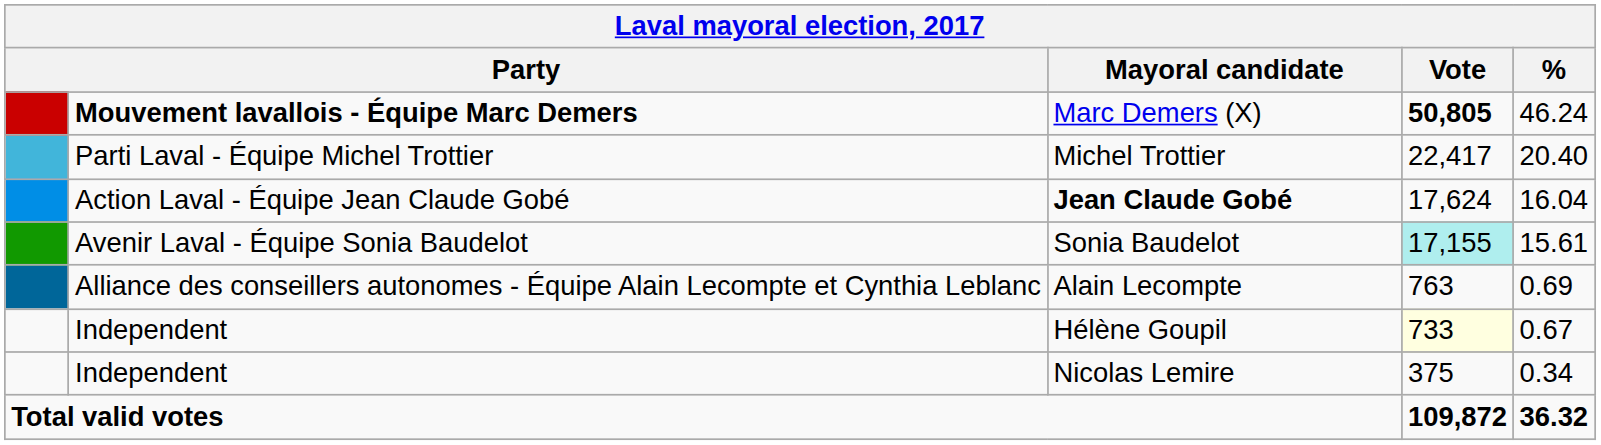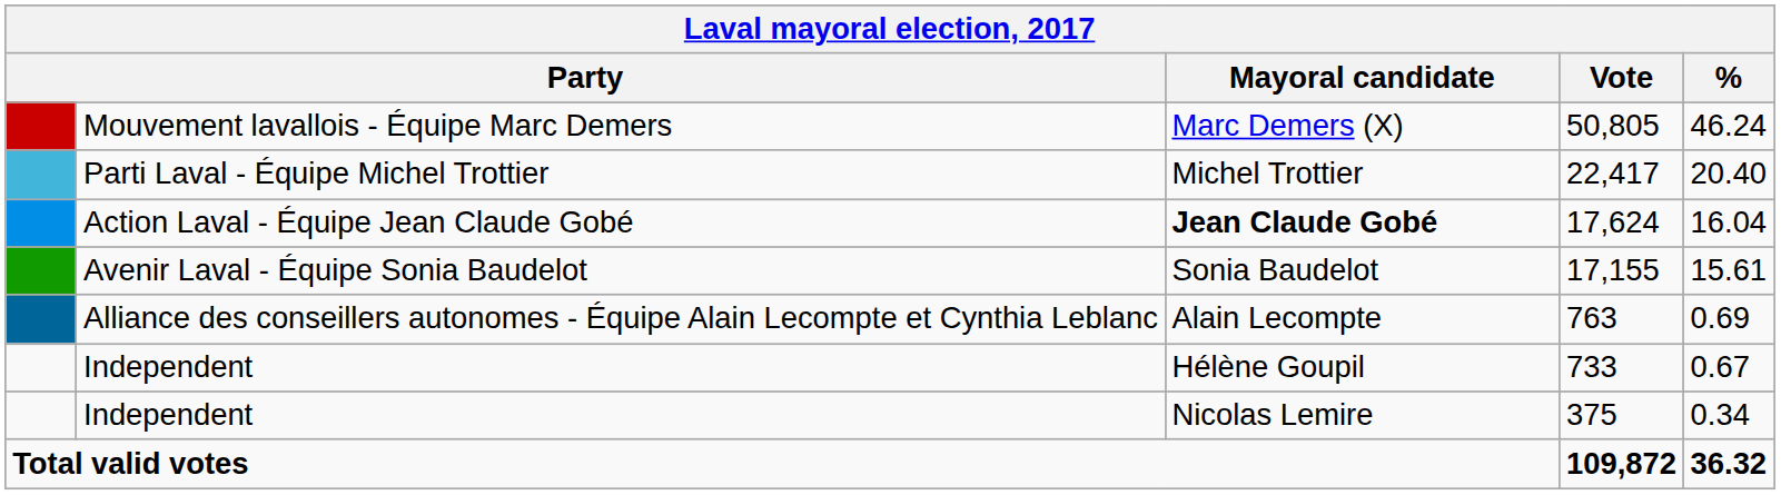Marc Demers (X) | column 2: bold -> normal
Marc Demers (X) | Vote: bold -> normal
Sonia Baudelot | Vote: paleturquoise background -> no background
Hélène Goupil | Vote: lightyellow background -> no background
